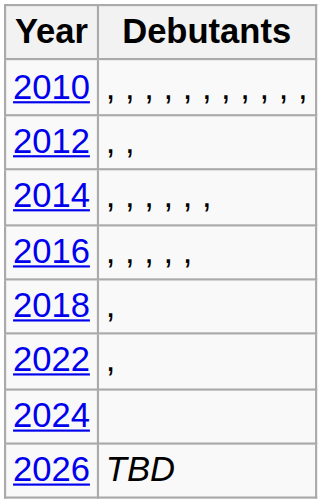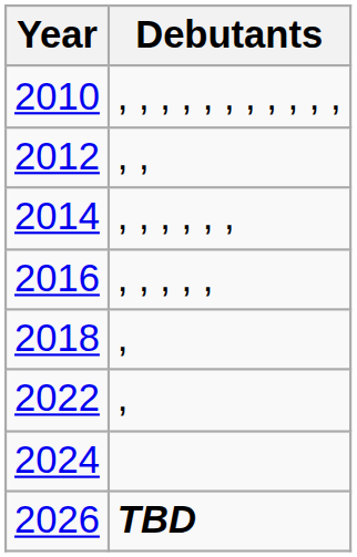2026 | Debutants: normal -> bold
